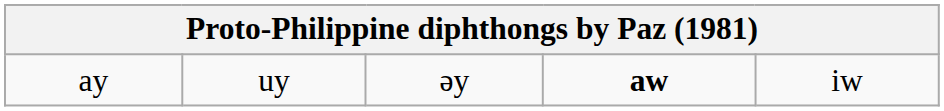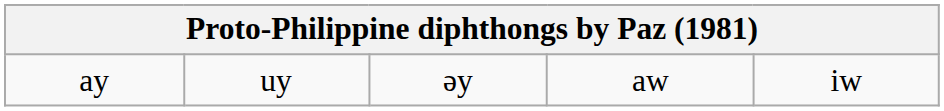ay | column 4: bold -> normal
